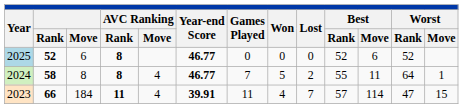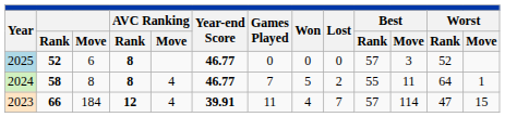2025 | Best / Rank: 52 -> 57
2025 | Best / Move: 6 -> 3
2023 | AVC Ranking / Rank: 11 -> 12
